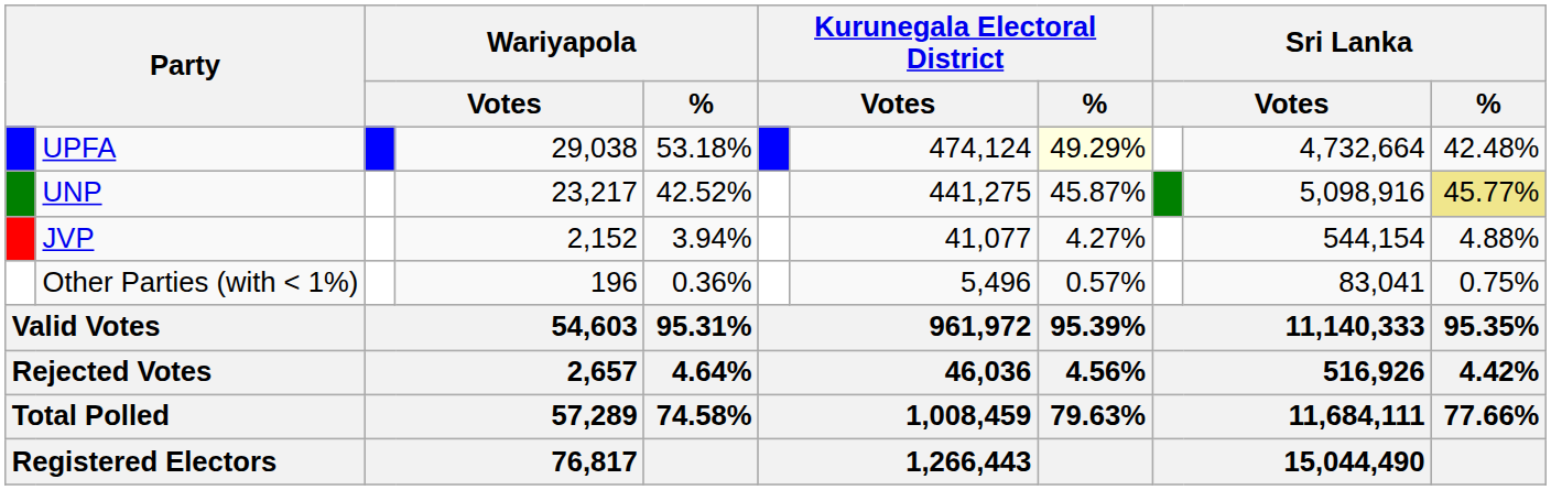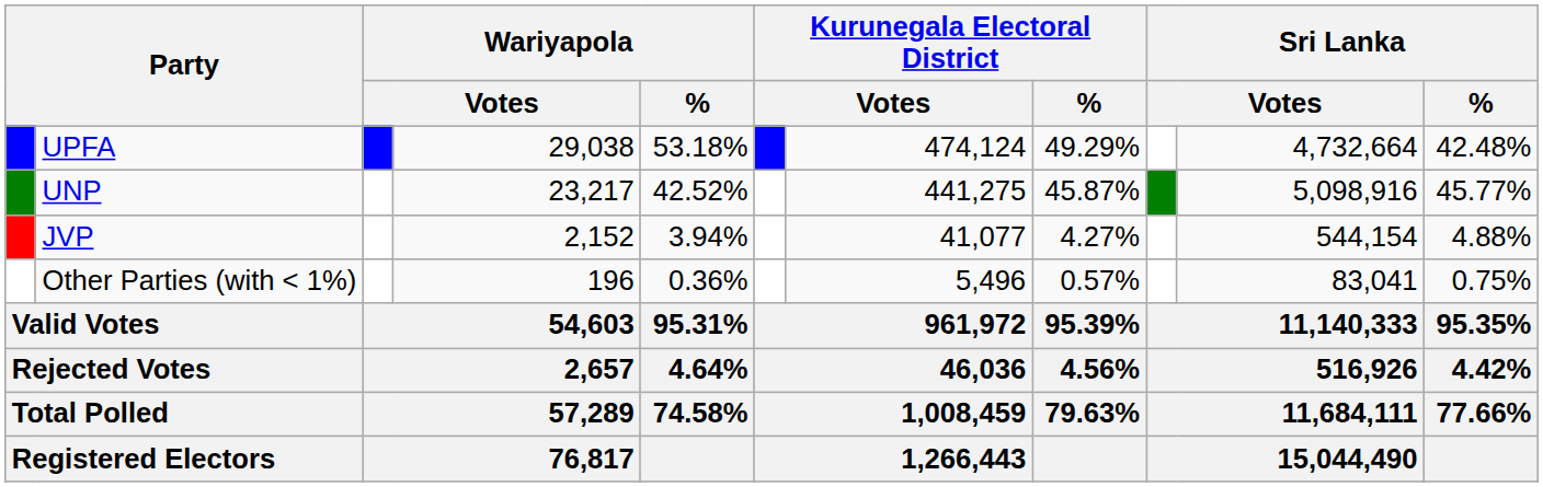UPFA | Kurunegala Electoral District / %: lightyellow background -> no background
UNP | Sri Lanka / %: khaki background -> no background
